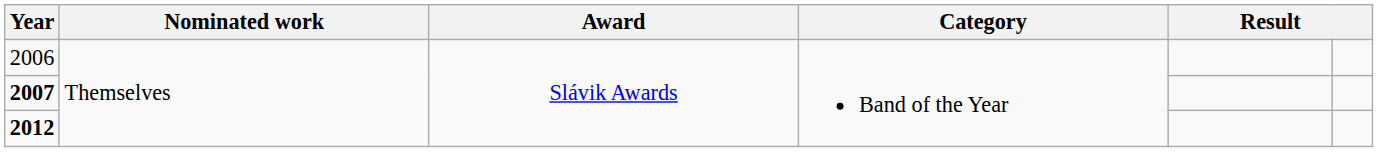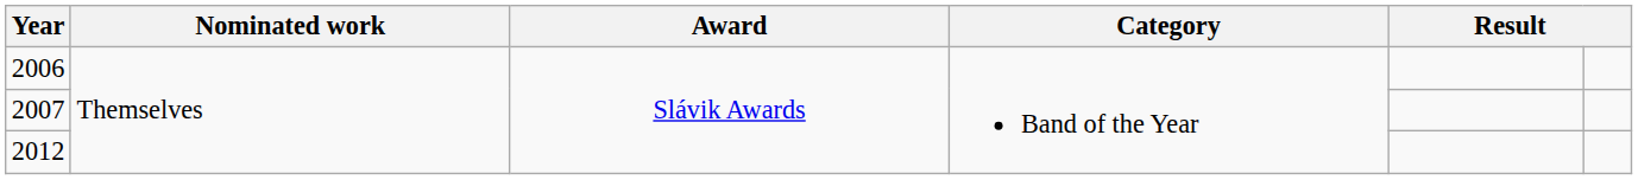2007 | Year: bold -> normal
2012 | Year: bold -> normal
